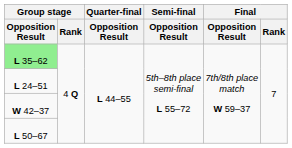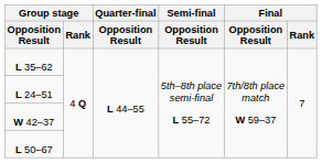L 35–62 | Group stage / Opposition Result: lightgreen background -> no background
